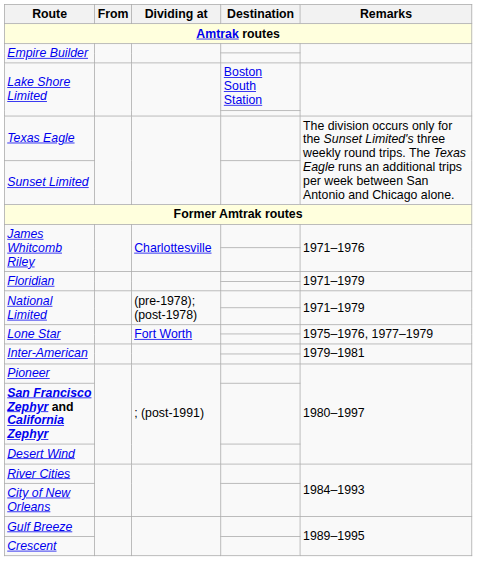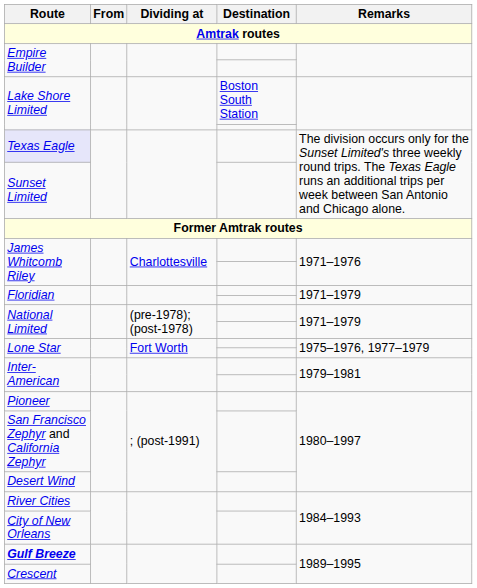Texas Eagle | Route: no background -> lavender background
San Francisco Zephyr and California Zephyr | Route: bold -> normal
Gulf Breeze | Route: normal -> bold
